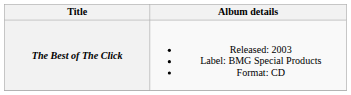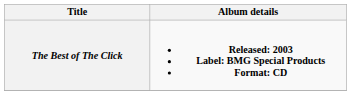The Best of The Click | Album details: normal -> bold
